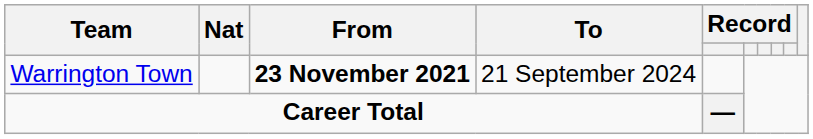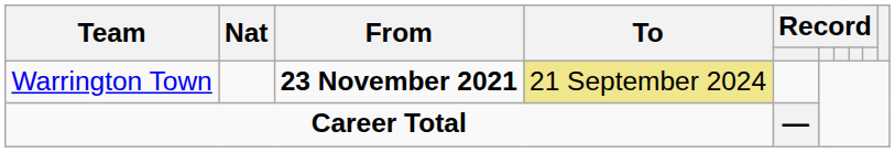Warrington Town | To: no background -> khaki background
